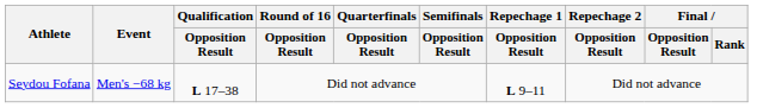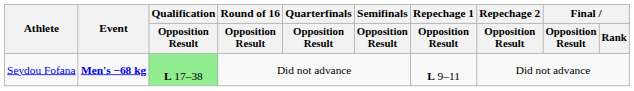Seydou Fofana | Event: normal -> bold
Seydou Fofana | Qualification / Opposition Result: no background -> lightgreen background
